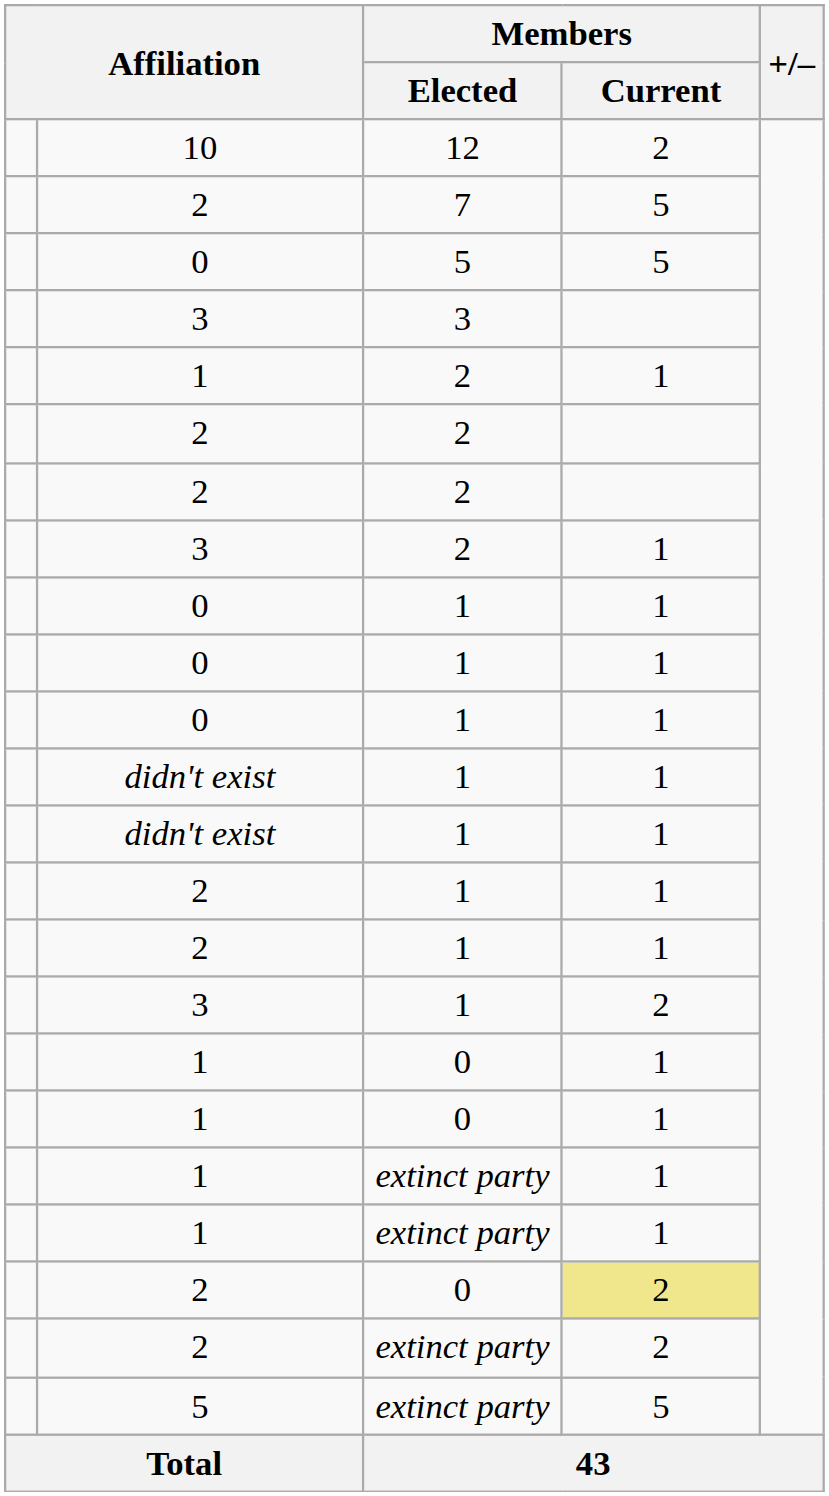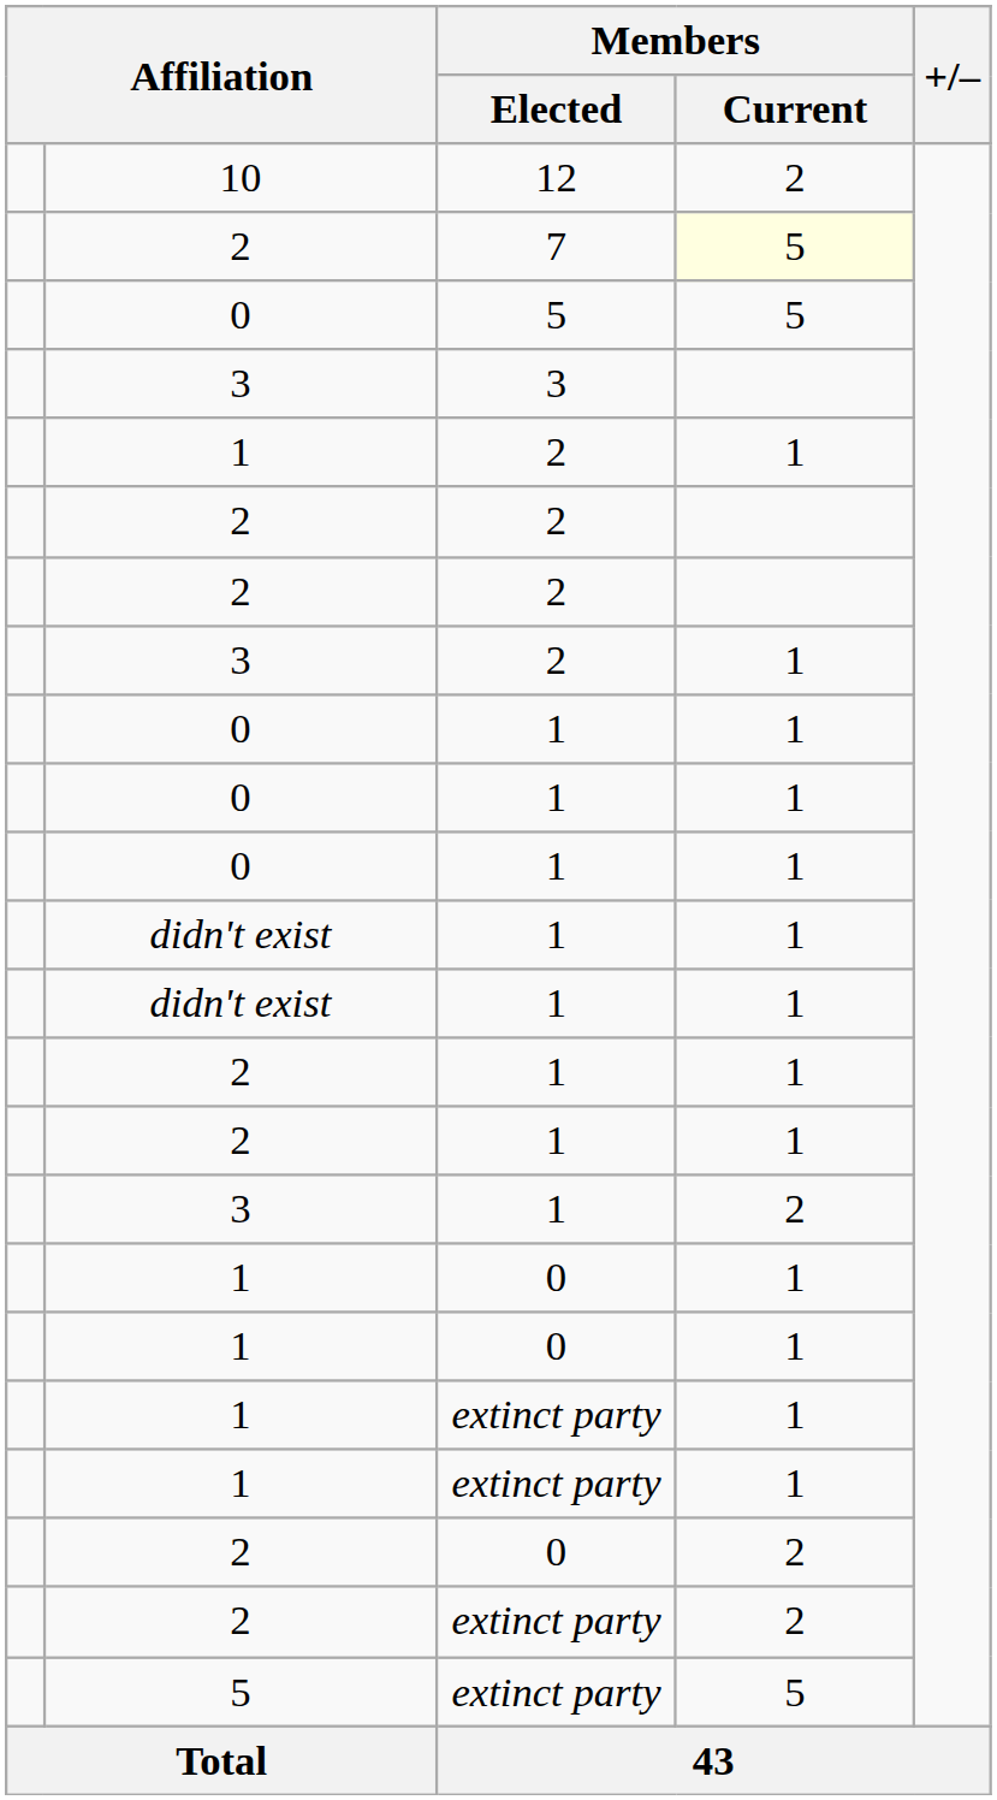7 | Members / Current: no background -> lightyellow background
2 / 0 | Members / Current: khaki background -> no background
